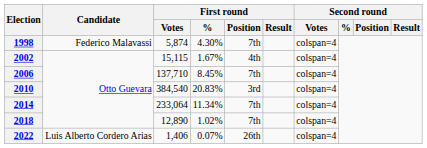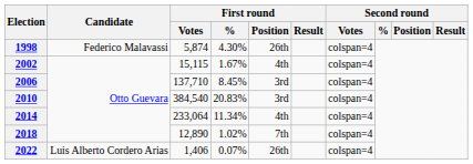1998 | First round / Position: 7th -> 26th
2006 | First round / Position: 7th -> 3rd
2014 | First round / Position: 7th -> 4th
